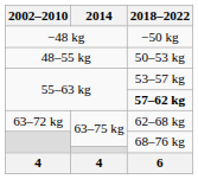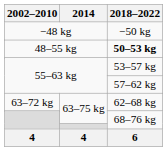50–53 kg | 2018–2022: normal -> bold
57–62 kg | 2018–2022: bold -> normal
